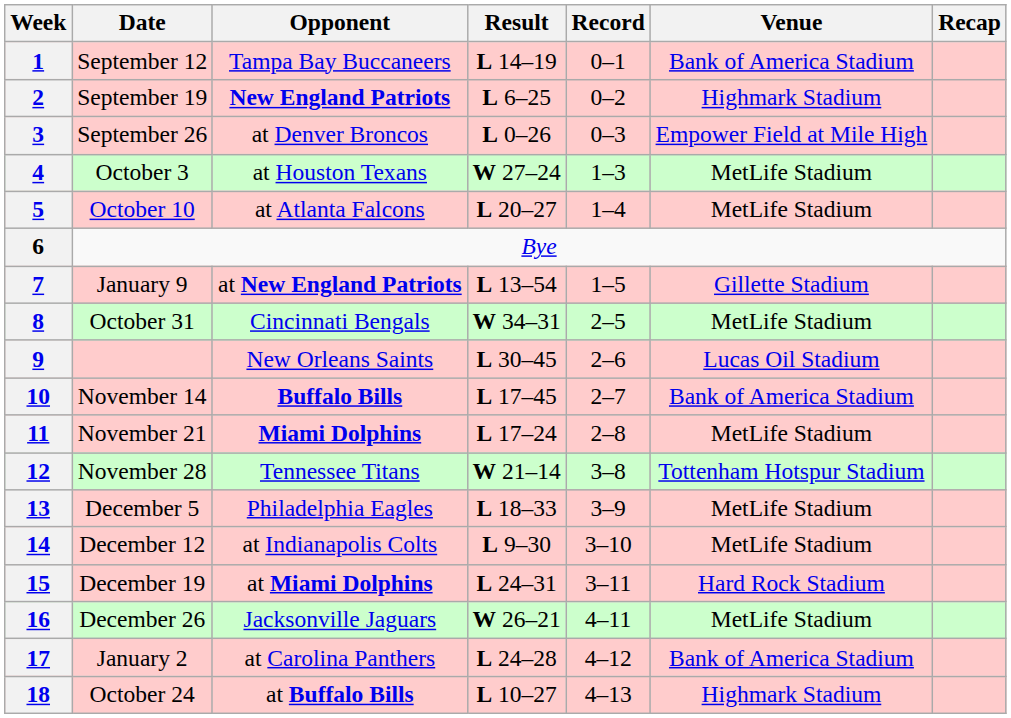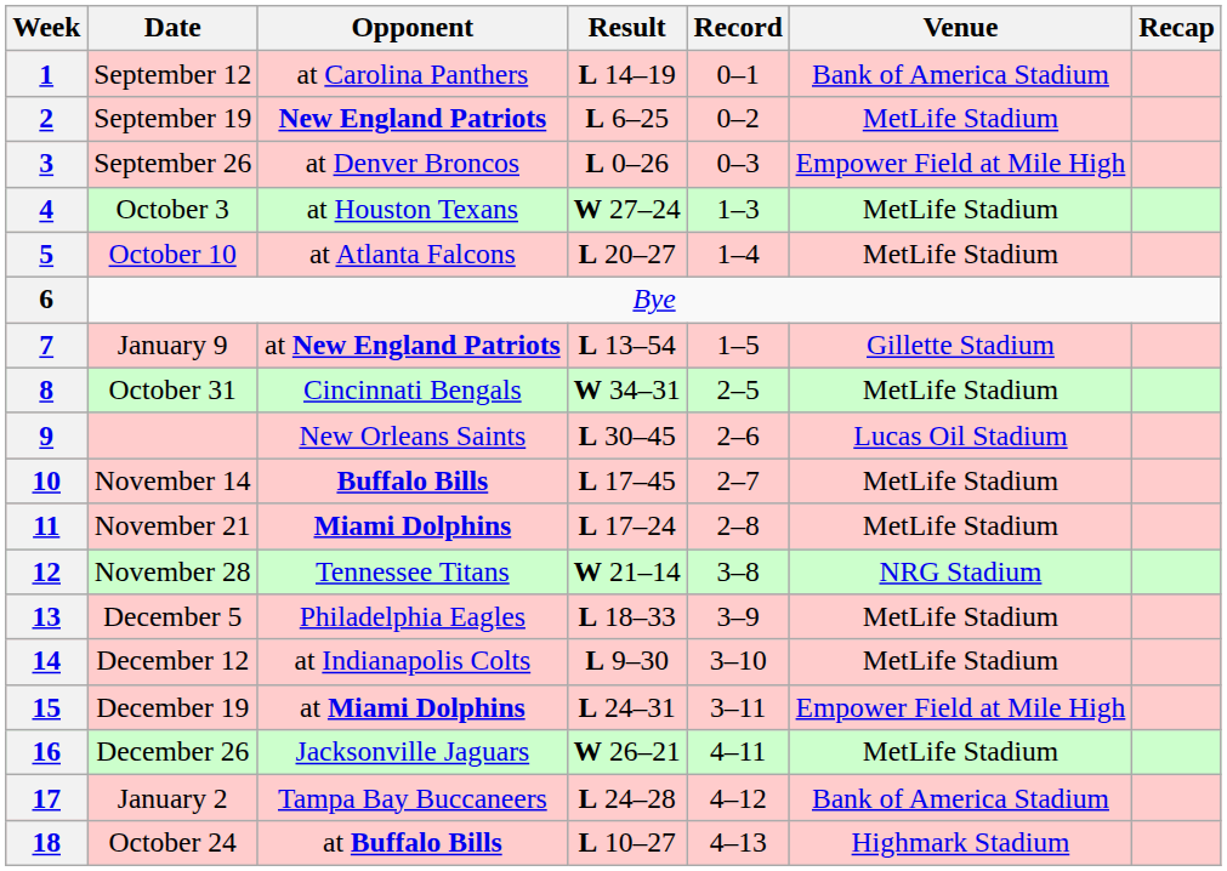1 | Opponent: Tampa Bay Buccaneers -> at Carolina Panthers
2 | Venue: Highmark Stadium -> MetLife Stadium
10 | Venue: Bank of America Stadium -> MetLife Stadium
12 | Venue: Tottenham Hotspur Stadium -> NRG Stadium
15 | Venue: Hard Rock Stadium -> Empower Field at Mile High
17 | Opponent: at Carolina Panthers -> Tampa Bay Buccaneers
